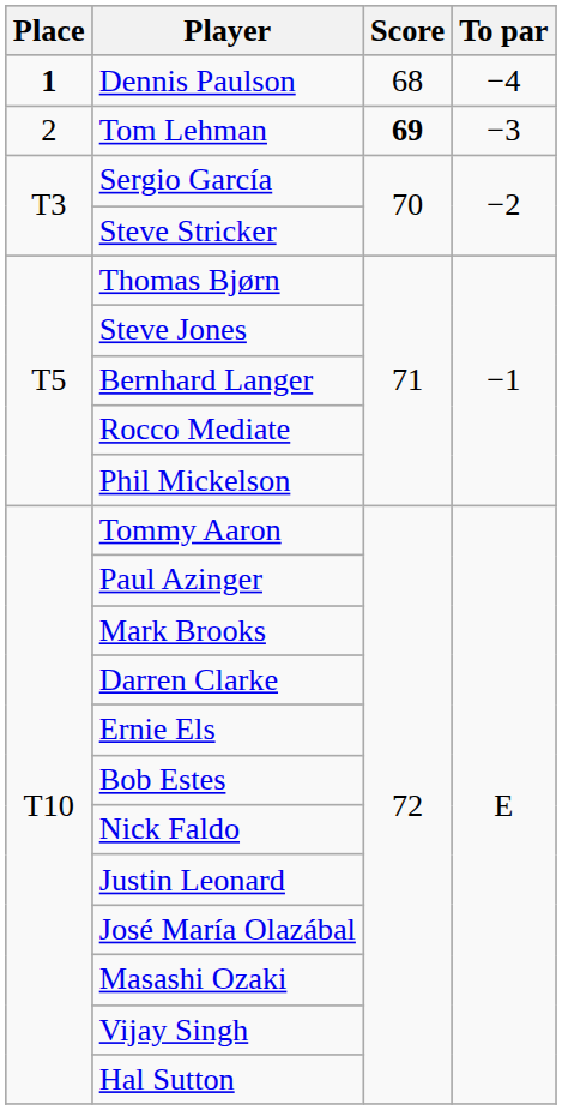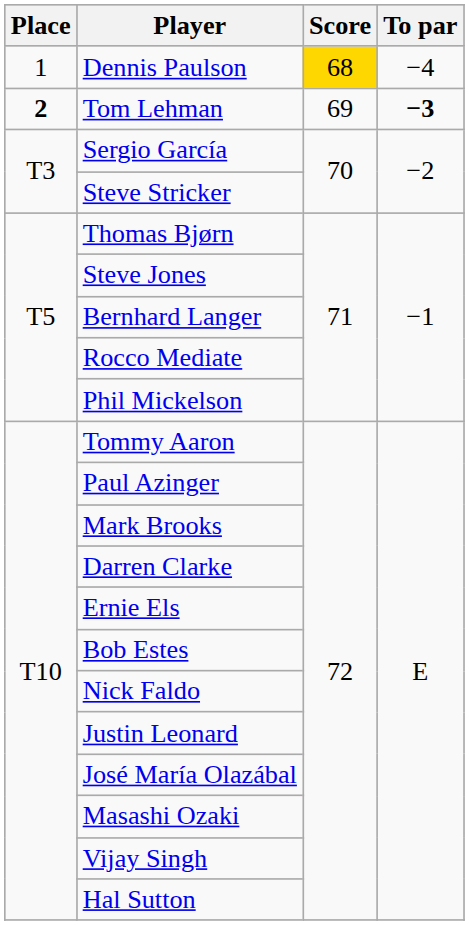Dennis Paulson | Place: bold -> normal
Dennis Paulson | Score: no background -> gold background
Tom Lehman | Place: normal -> bold
Tom Lehman | Score: bold -> normal
Tom Lehman | To par: normal -> bold
